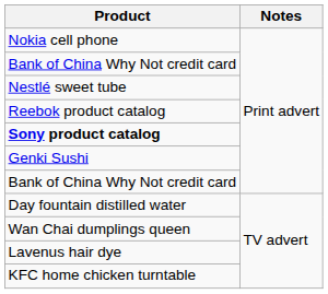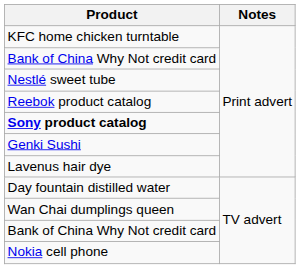row 2 | Product: Nokia cell phone -> KFC home chicken turntable
row 8 | Product: Bank of China Why Not credit card -> Lavenus hair dye
row 11 | Product: Lavenus hair dye -> Bank of China Why Not credit card
row 12 | Product: KFC home chicken turntable -> Nokia cell phone
